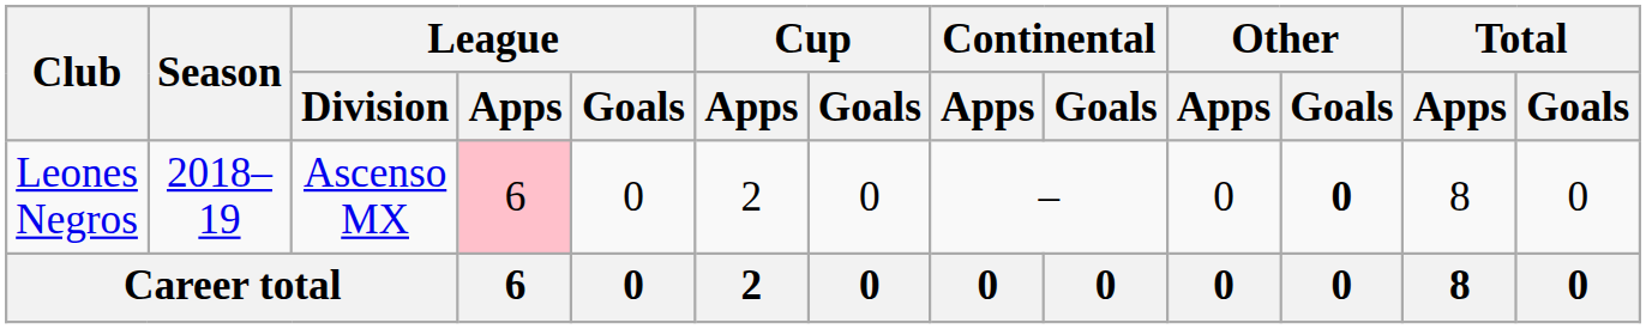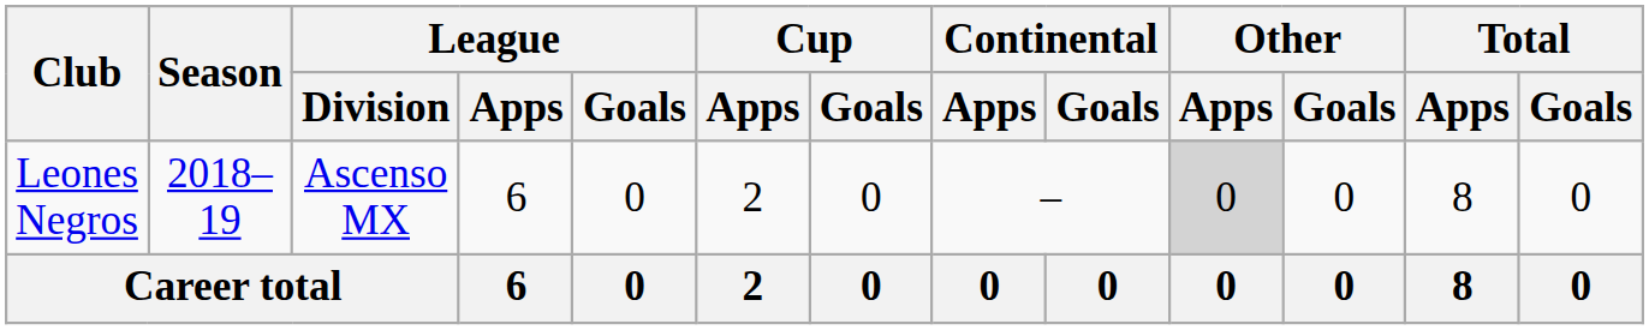Leones Negros | League / Apps: pink background -> no background
Leones Negros | Other / Apps: no background -> lightgrey background
Leones Negros | Other / Goals: bold -> normal
